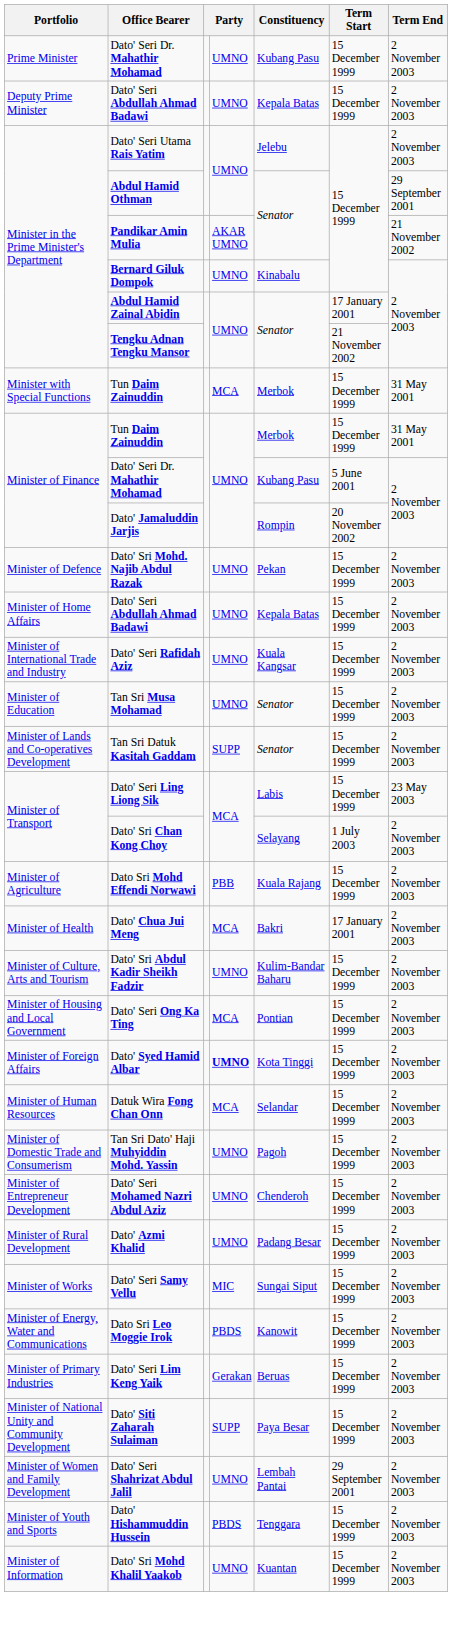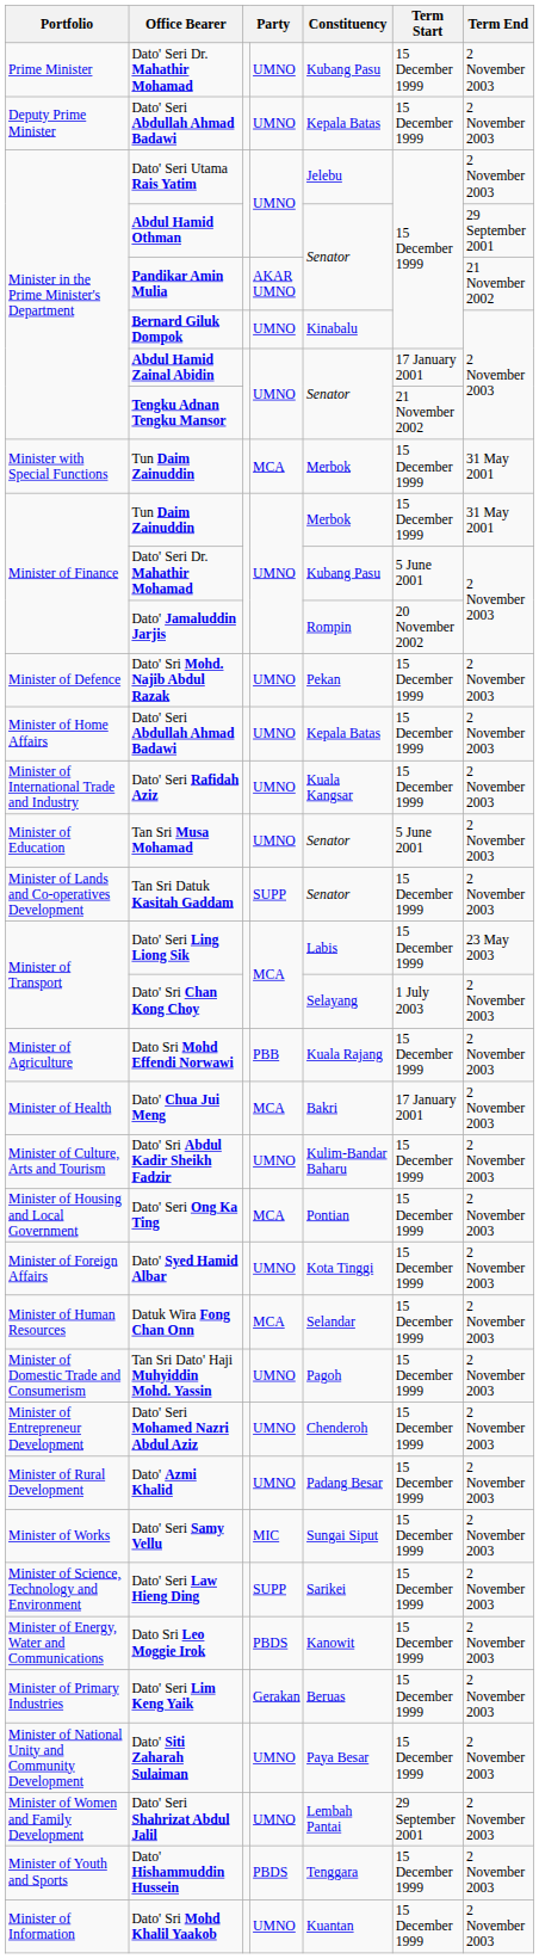Tan Sri Musa Mohamad | Term Start: 15 December 1999 -> 5 June 2001
Dato' Syed Hamid Albar | column 4: bold -> normal
+ row: Minister of Science, Technology and Environment | Dato' Seri Law Hieng Ding | SUPP | Sarikei | 15 December 1999 | 2 November 2003
Dato' Siti Zaharah Sulaiman | column 4: SUPP -> UMNO
